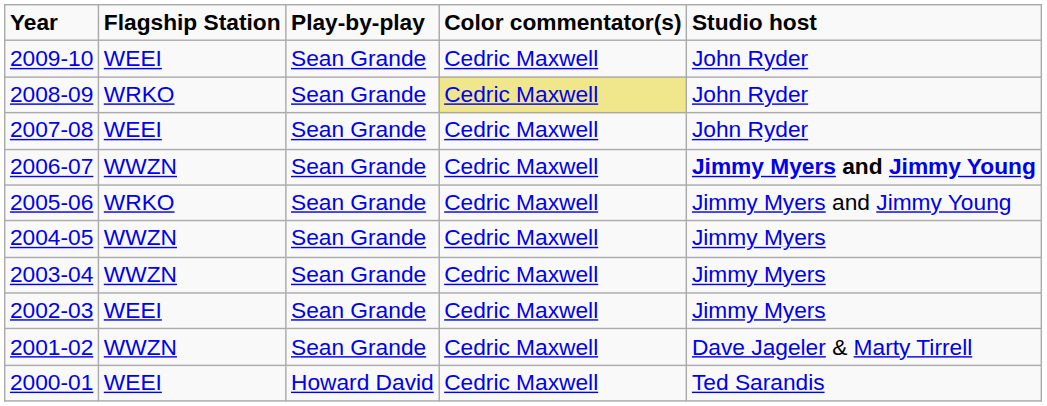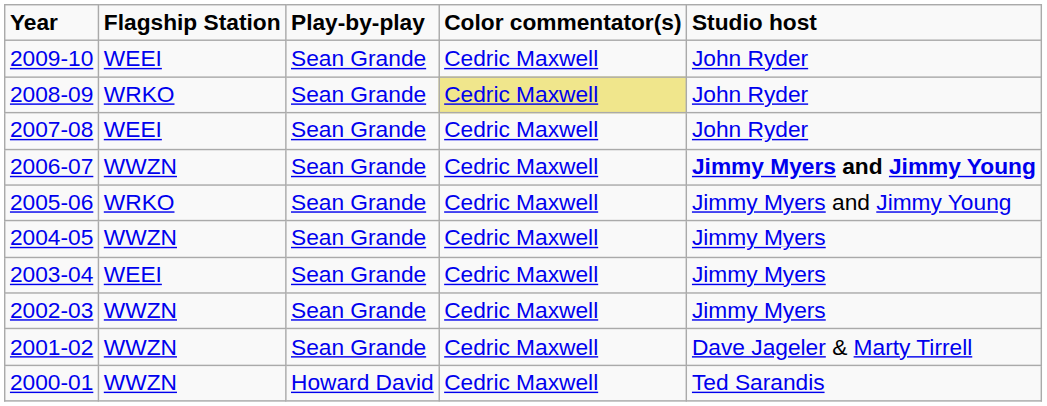2003-04 | Flagship Station: WWZN -> WEEI
2002-03 | Flagship Station: WEEI -> WWZN
2000-01 | Flagship Station: WEEI -> WWZN
